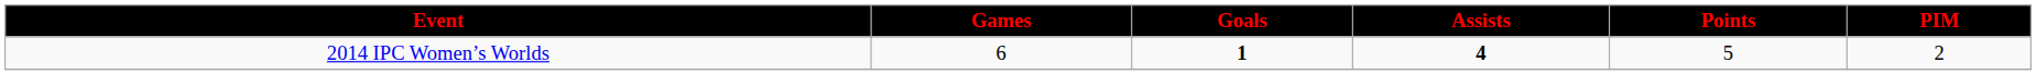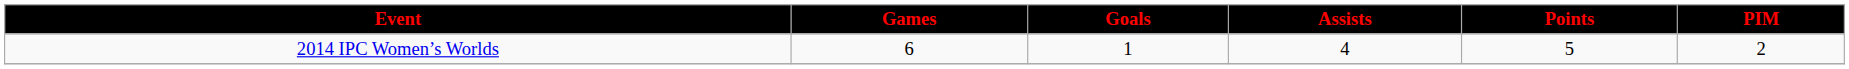2014 IPC Women’s Worlds | Goals: bold -> normal
2014 IPC Women’s Worlds | Assists: bold -> normal
